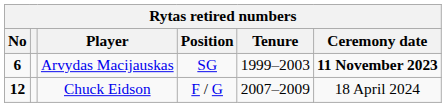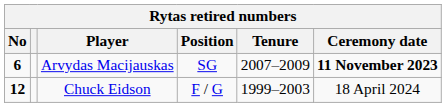Arvydas Macijauskas | Tenure: 1999–2003 -> 2007–2009
Chuck Eidson | Tenure: 2007–2009 -> 1999–2003
